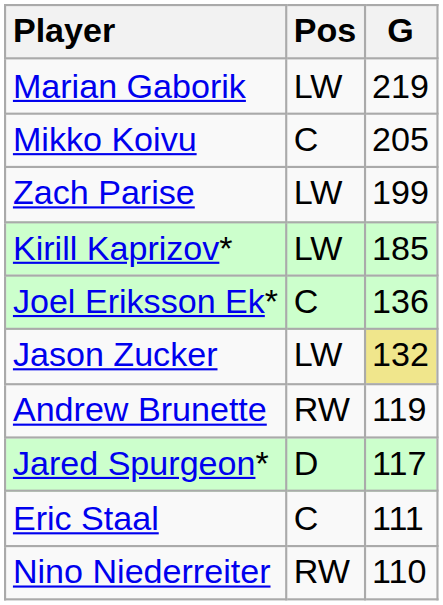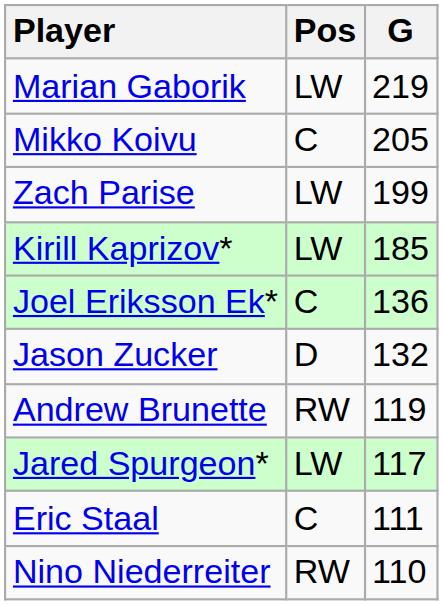Jason Zucker | Pos: LW -> D
Jason Zucker | G: khaki background -> no background
Jared Spurgeon* | Pos: D -> LW
